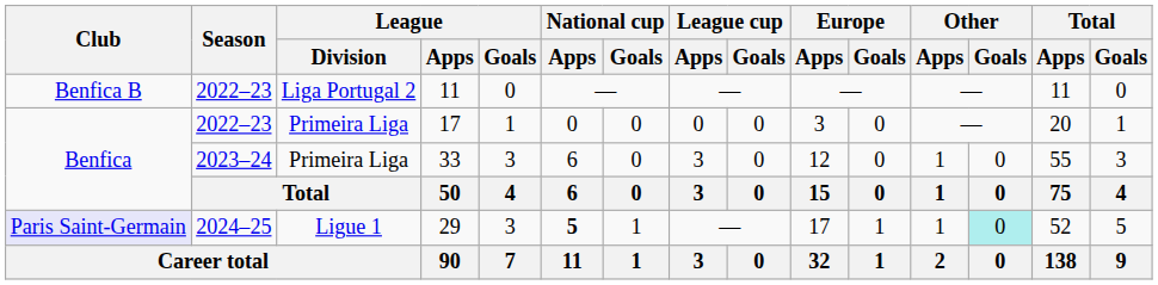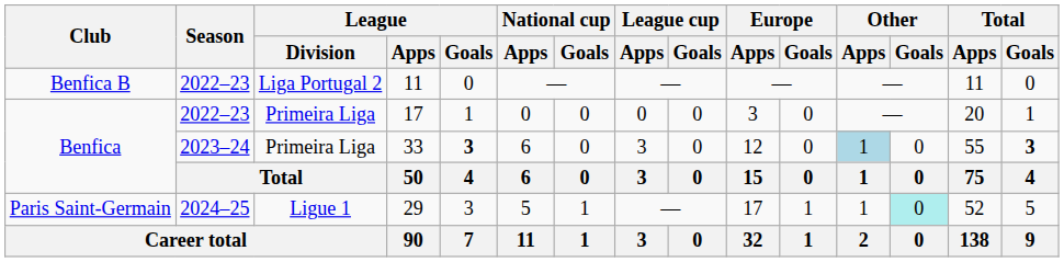33 | League / Goals: normal -> bold
33 | Other / Apps: no background -> lightblue background
33 | Total / Goals: normal -> bold
29 | Club: lavender background -> no background
29 | National cup / Apps: bold -> normal
